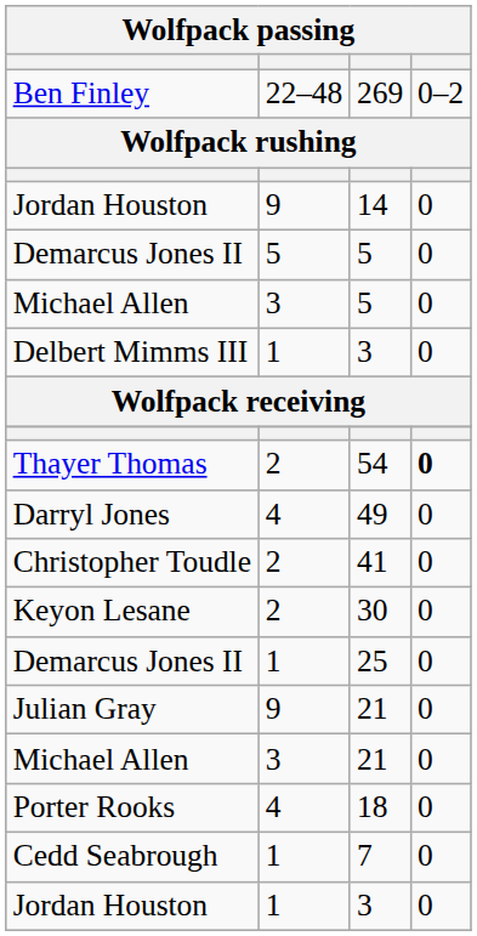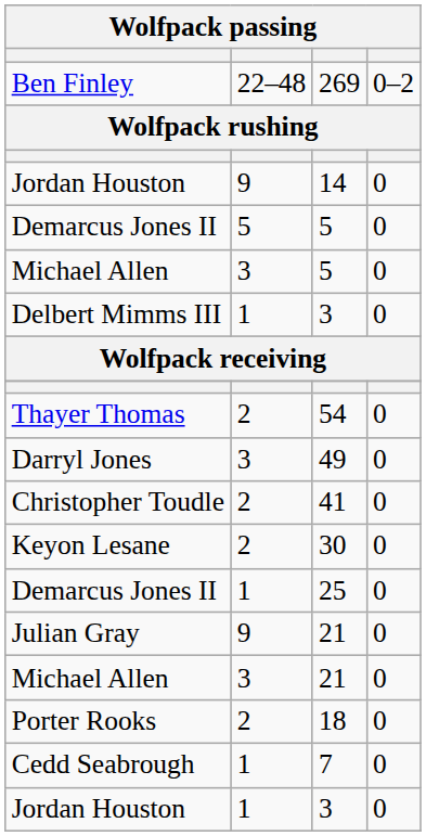Thayer Thomas | column 4: bold -> normal
Darryl Jones | column 2: 4 -> 3
Porter Rooks | column 2: 4 -> 2
